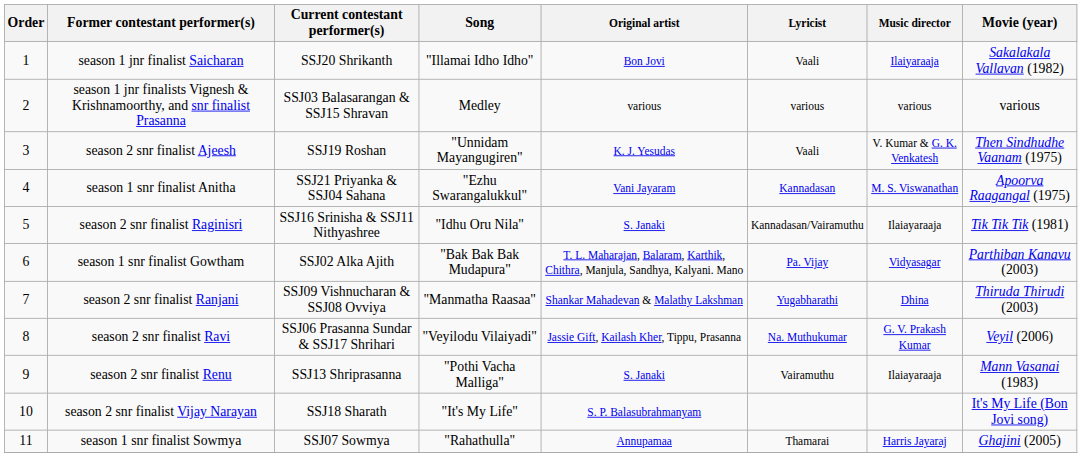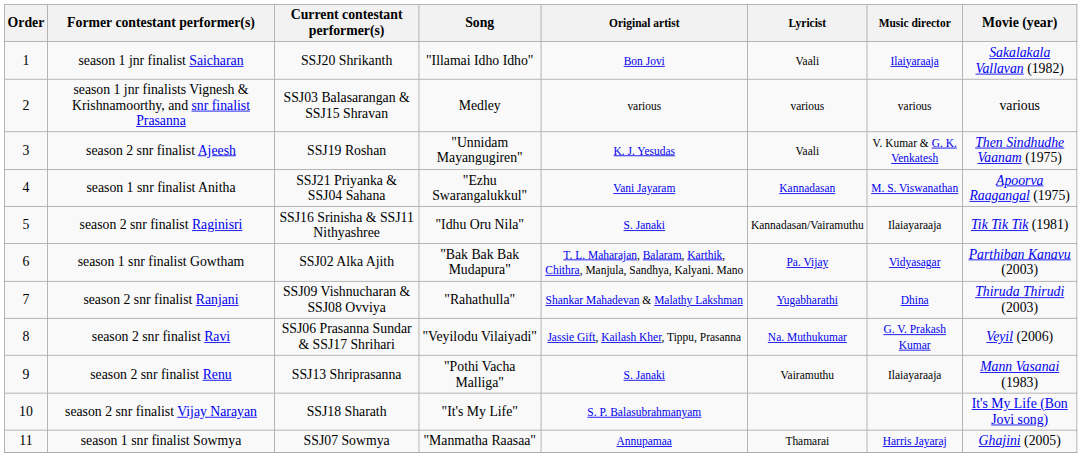season 2 snr finalist Ranjani | Song: "Manmatha Raasaa" -> "Rahathulla"
season 1 snr finalist Sowmya | Song: "Rahathulla" -> "Manmatha Raasaa"
